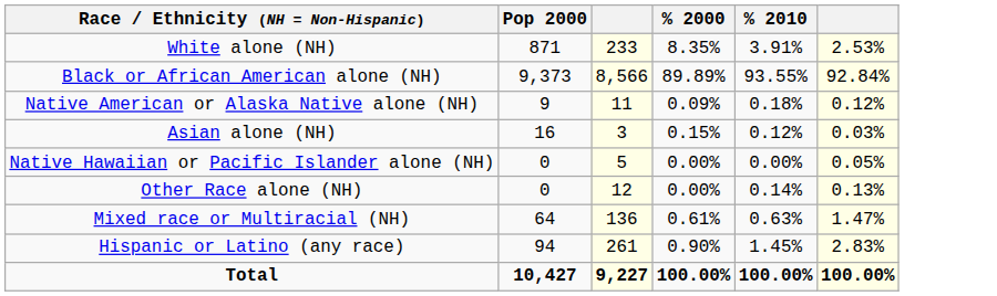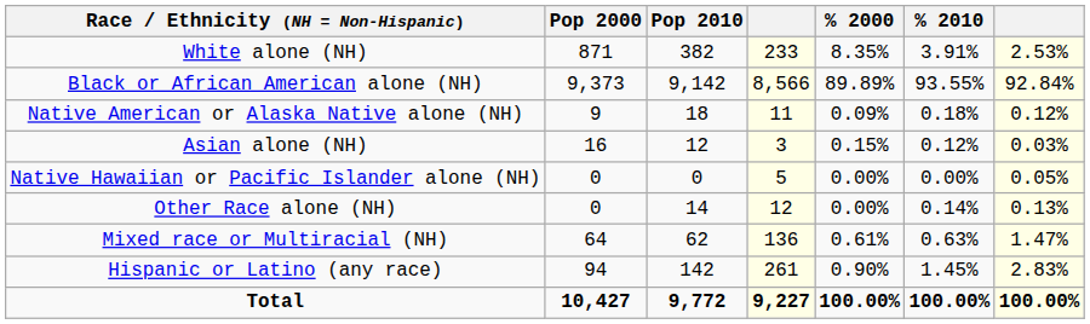+ column: Pop 2010 | 382 | 9,142 | 18 | 12 | 0 | 14 | 62 | 142 | 9,772
